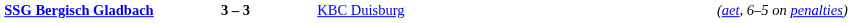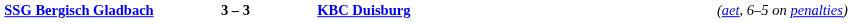SSG Bergisch Gladbach | column 3: normal -> bold
